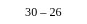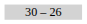row 1 | column 1: no background -> lightgrey background
